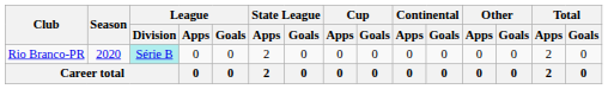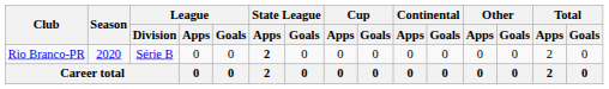Rio Branco-PR | League / Division: paleturquoise background -> no background
Rio Branco-PR | State League / Apps: normal -> bold
